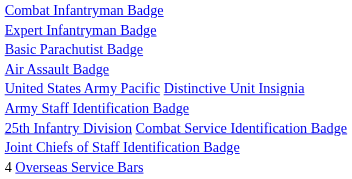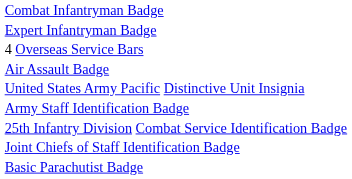row 3 | column 1: Basic Parachutist Badge -> 4 Overseas Service Bars
row 9 | column 1: 4 Overseas Service Bars -> Basic Parachutist Badge
